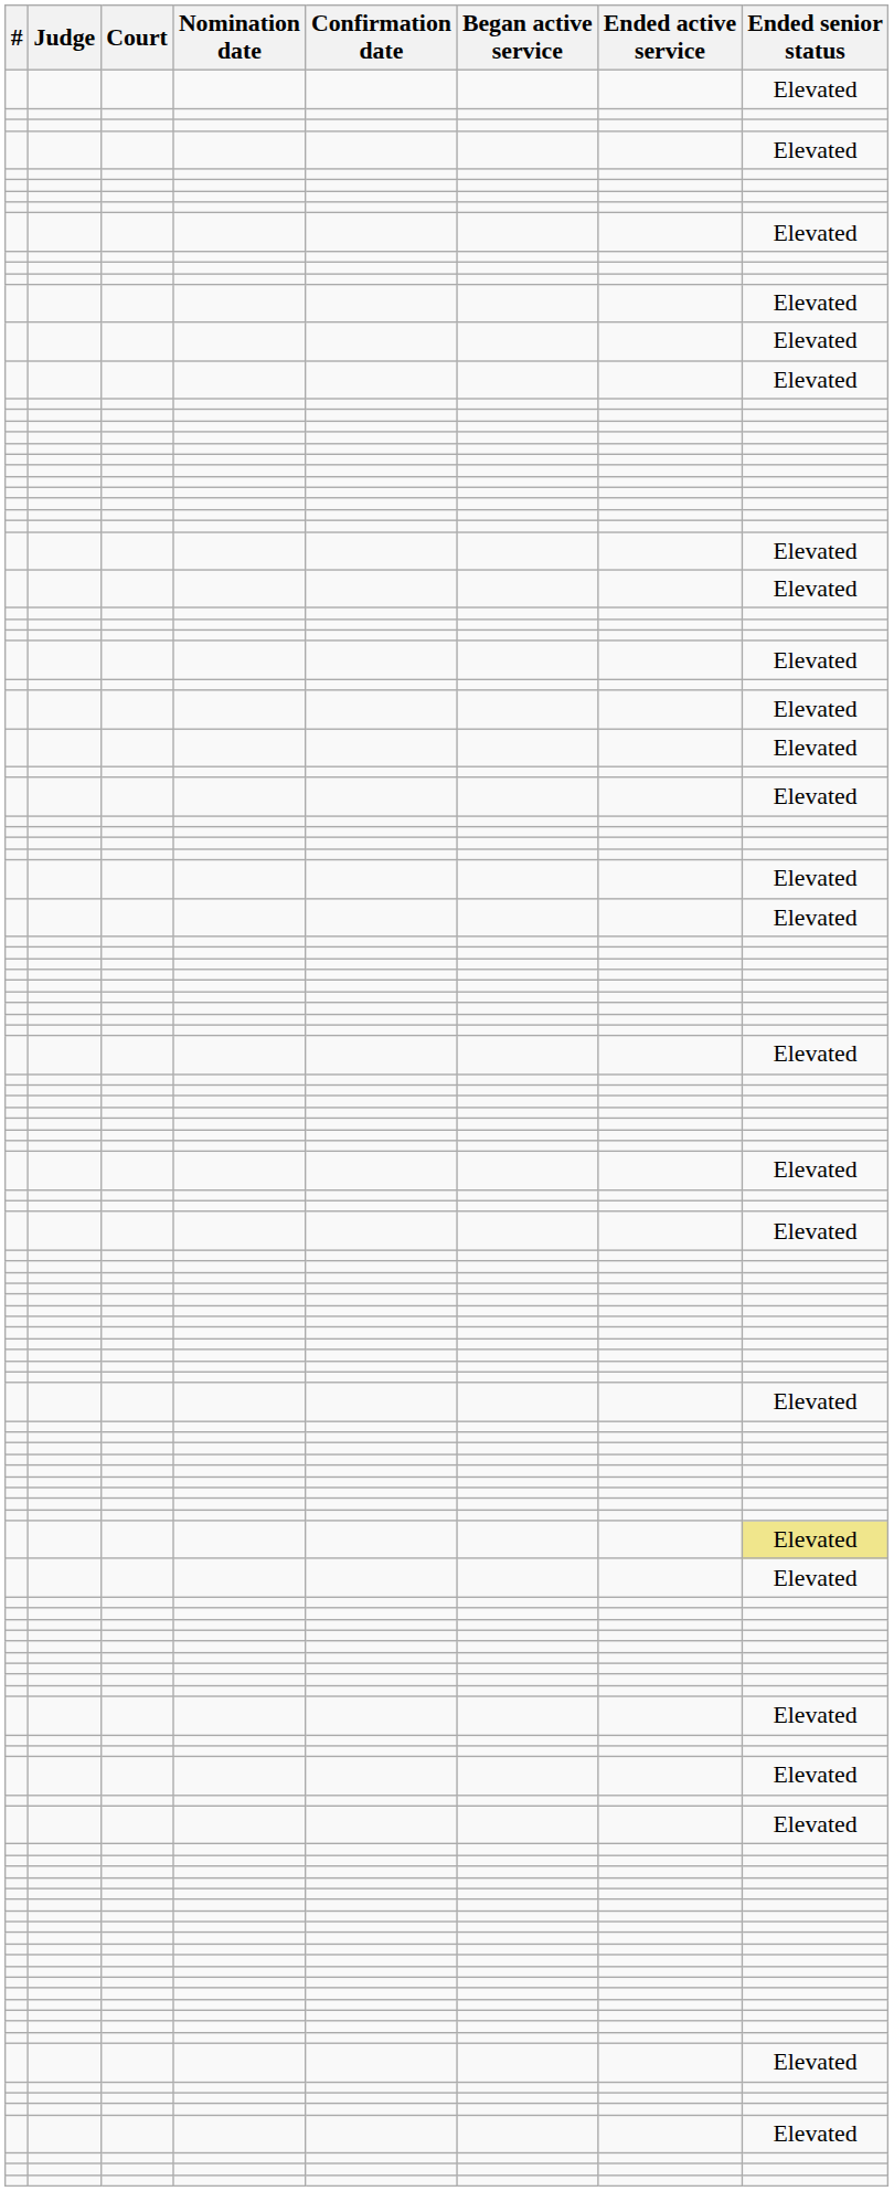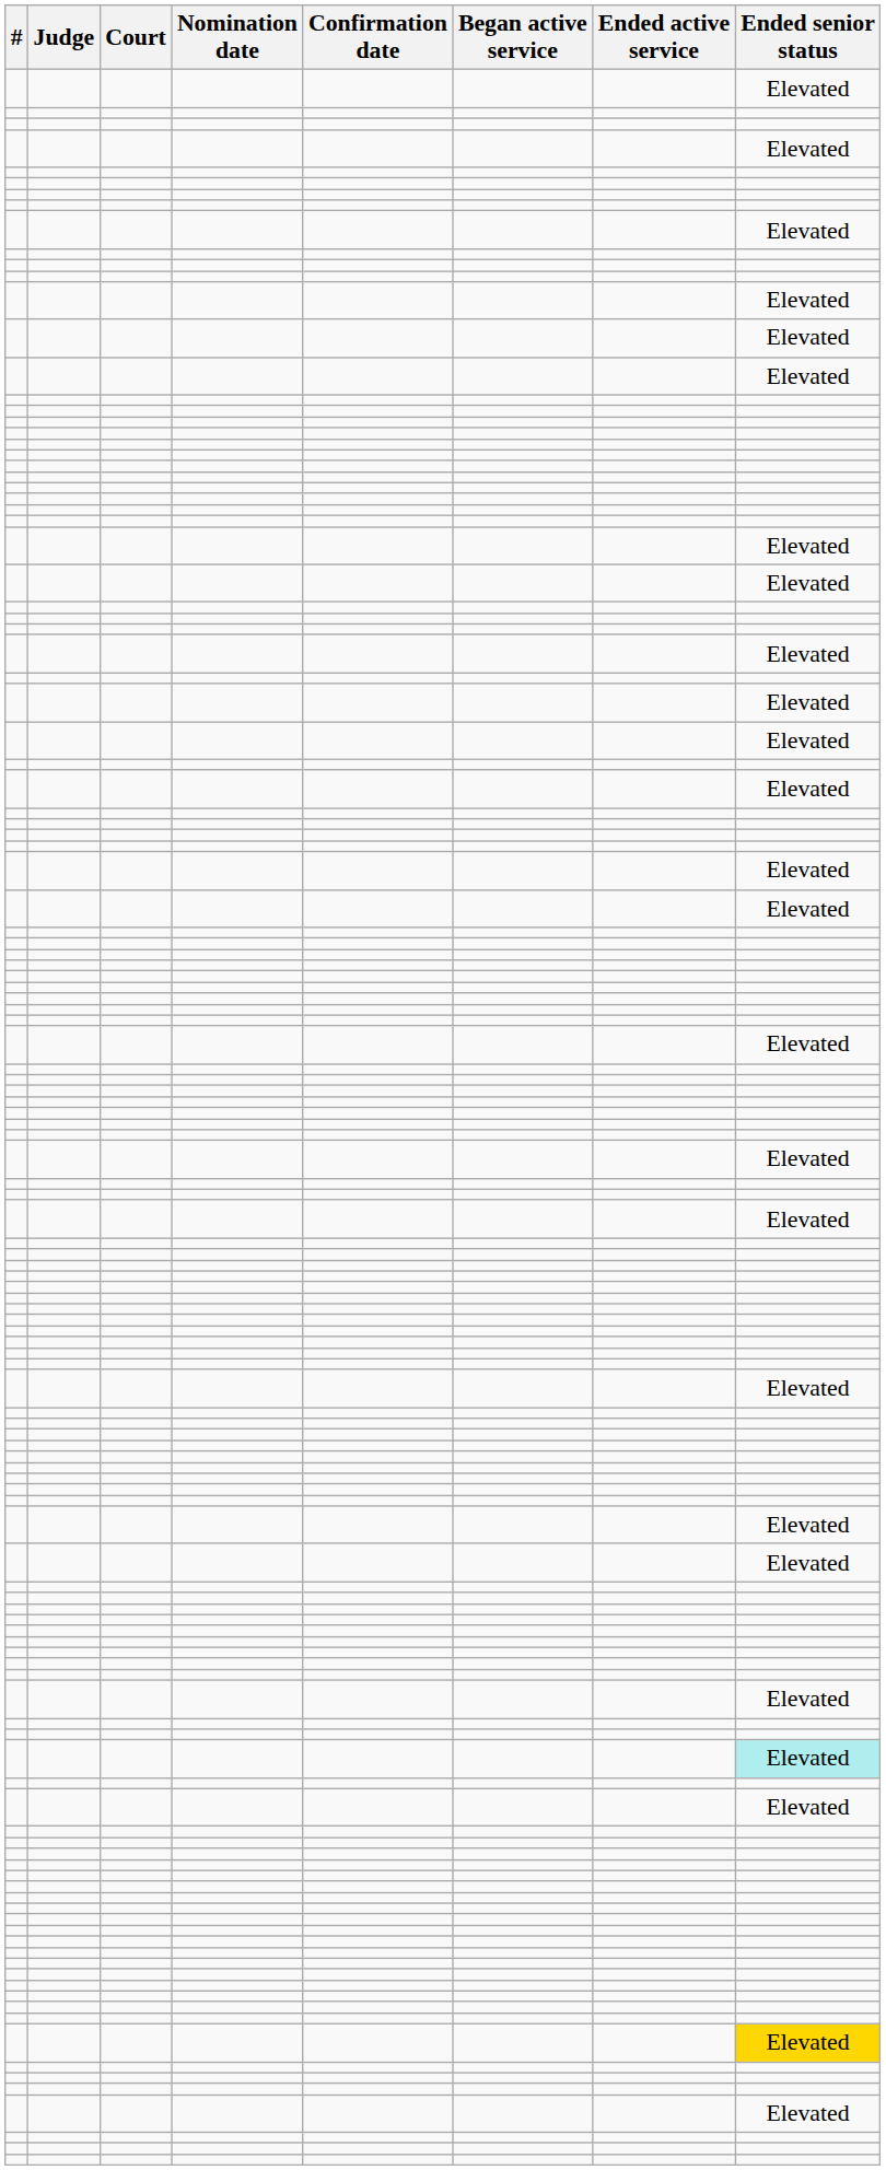row 89 | Ended senior status: khaki background -> no background
row 103 | Ended senior status: no background -> paleturquoise background
row 124 | Ended senior status: no background -> gold background
